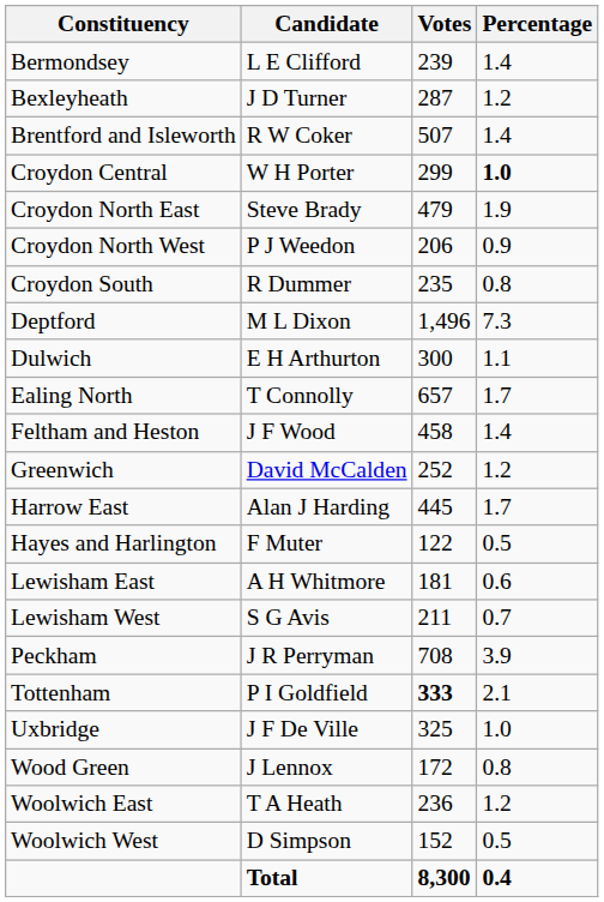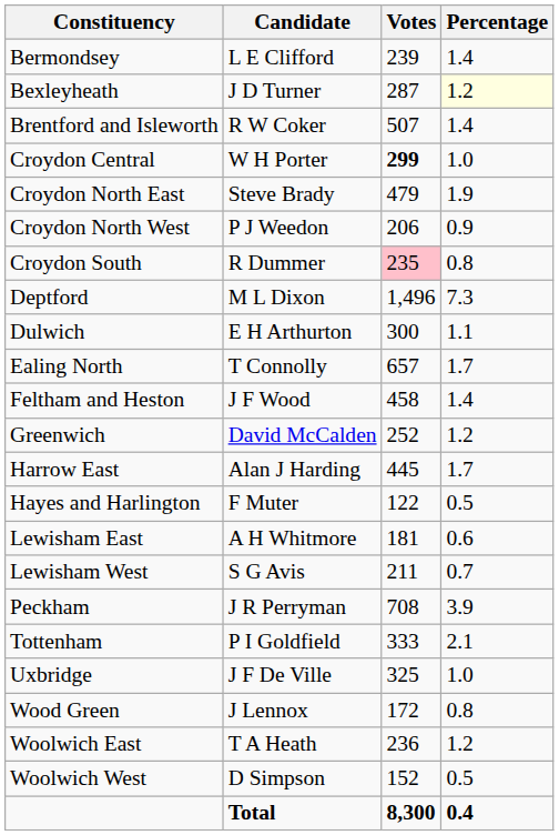Bexleyheath | Percentage: no background -> lightyellow background
Croydon Central | Votes: normal -> bold
Croydon Central | Percentage: bold -> normal
Croydon South | Votes: no background -> pink background
Tottenham | Votes: bold -> normal
